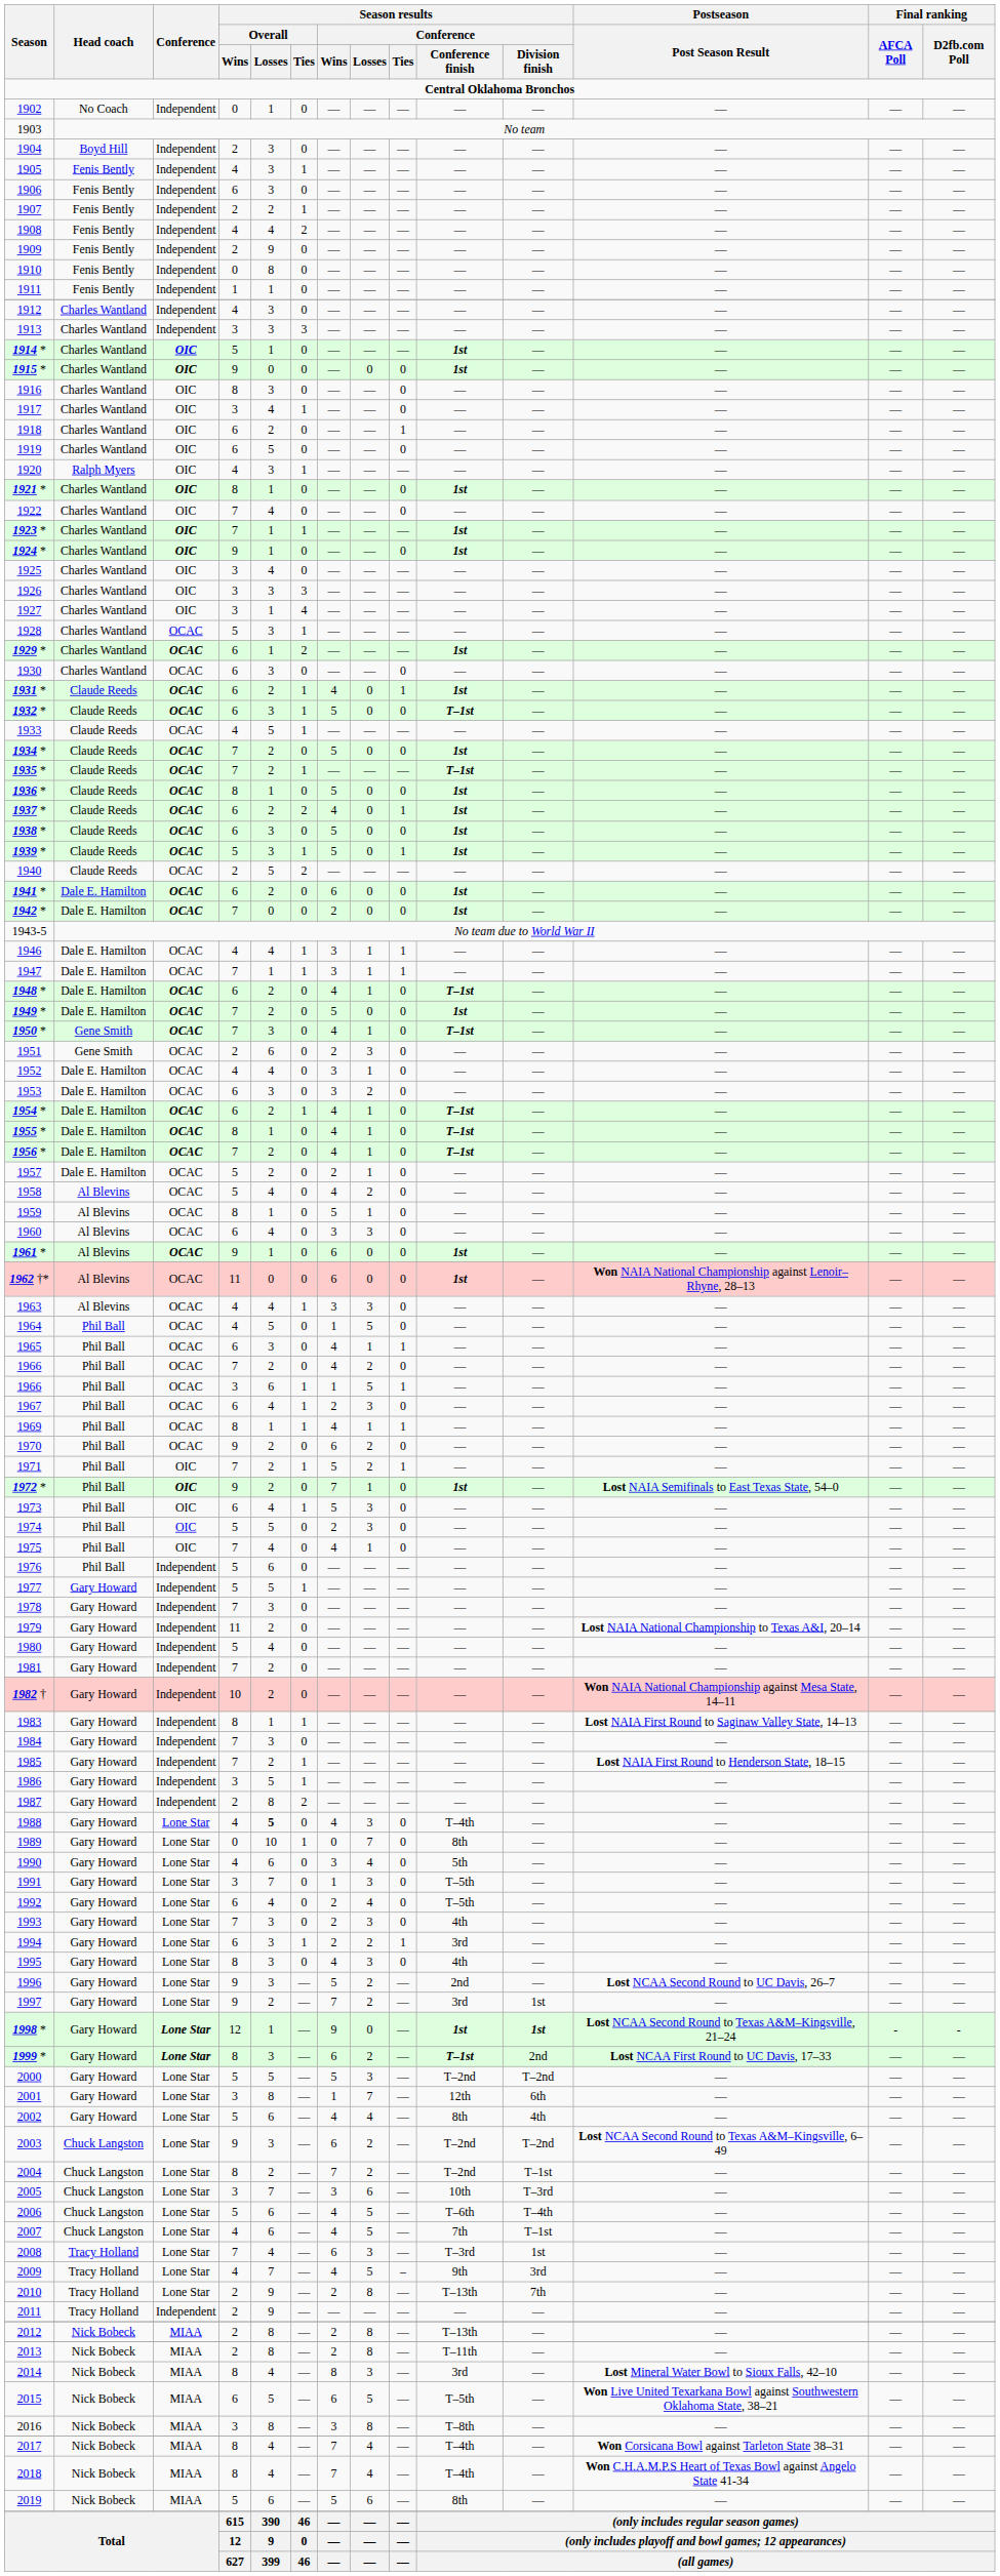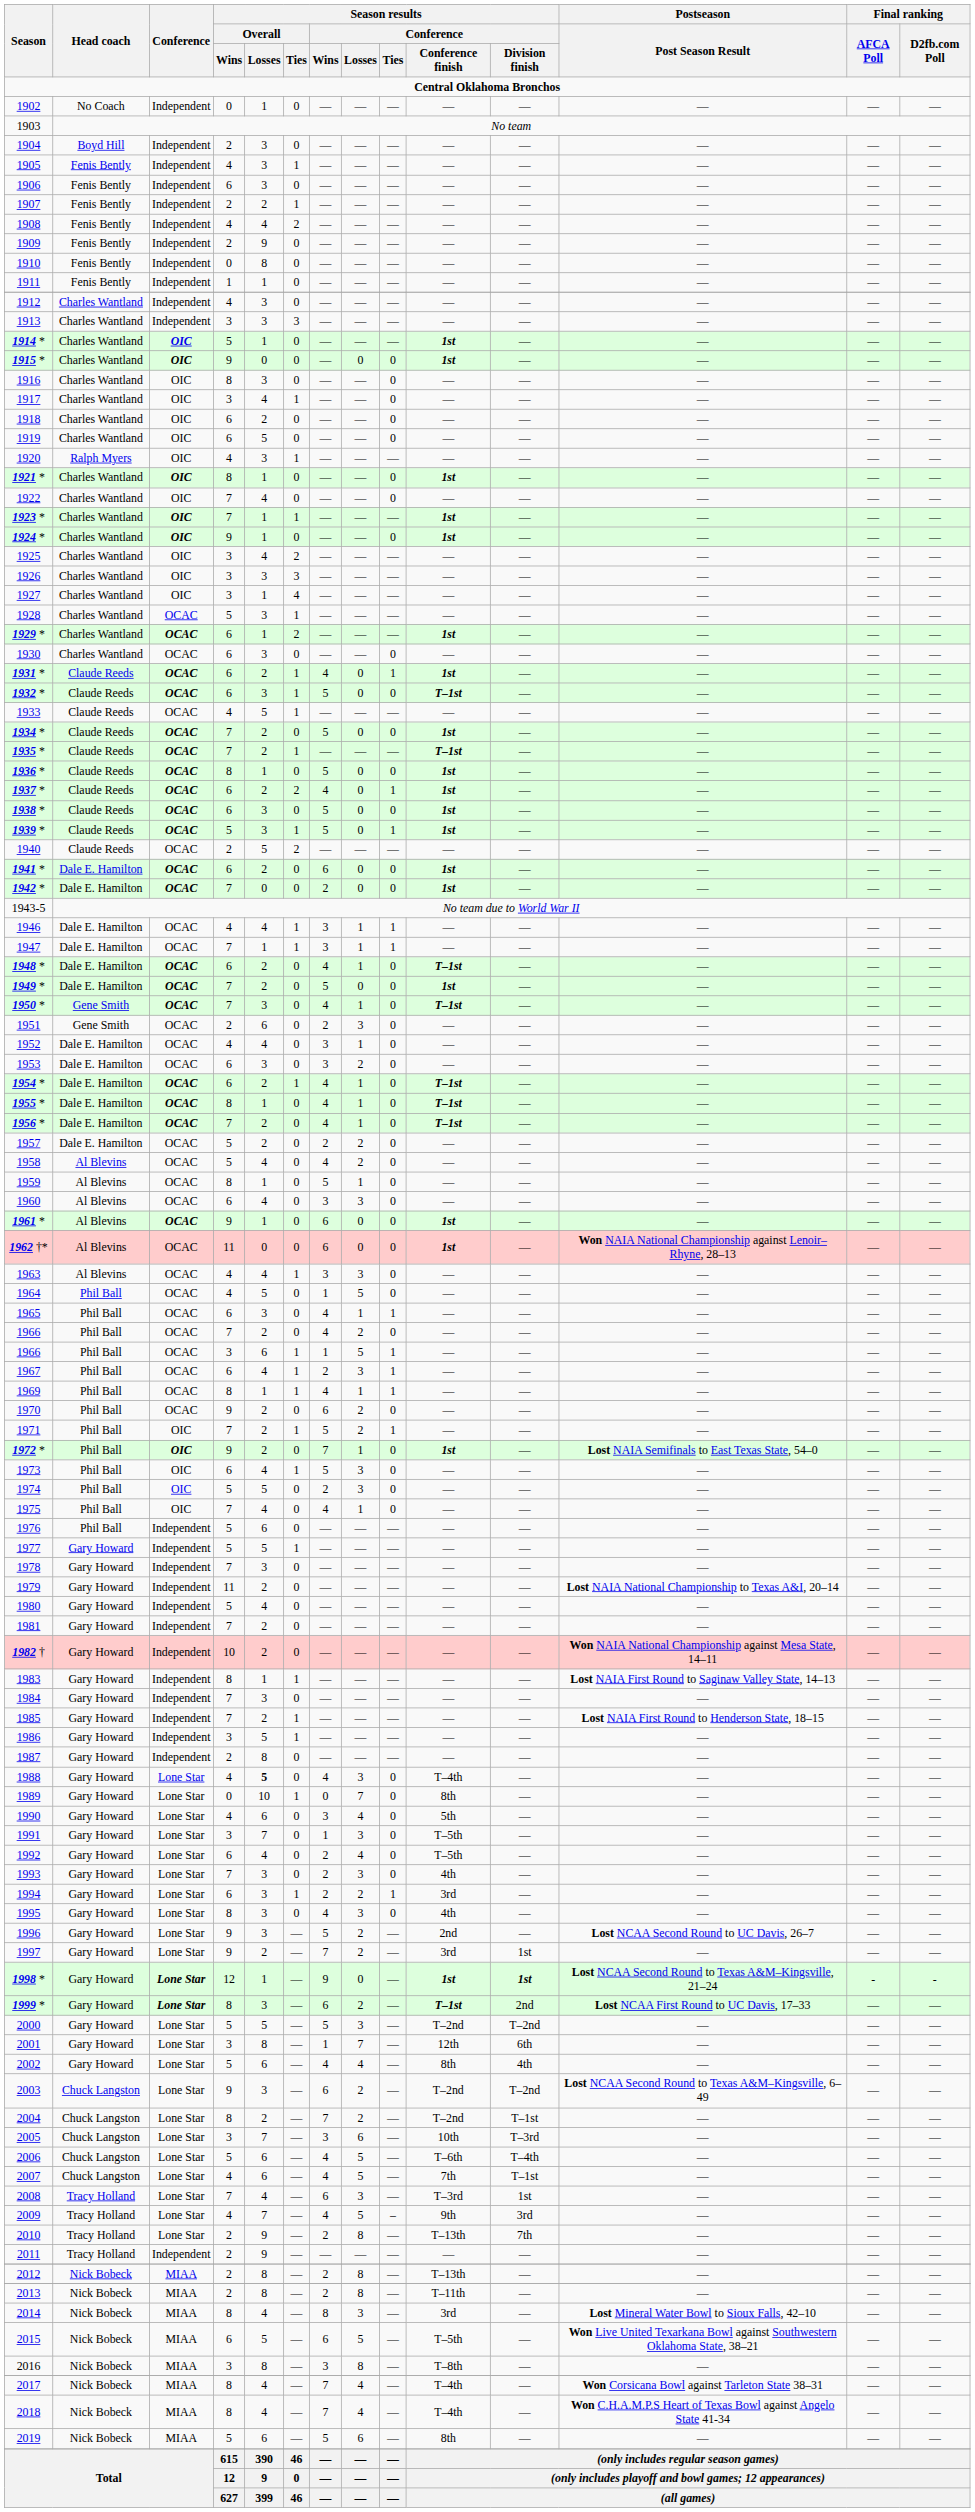1918 | Season results / Conference / Ties: 1 -> 0
1925 | Season results / Overall / Ties: 0 -> 2
1957 | Season results / Conference / Losses: 1 -> 2
1967 | Season results / Conference / Ties: 0 -> 1
1987 | Season results / Overall / Ties: 2 -> 0
